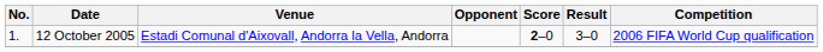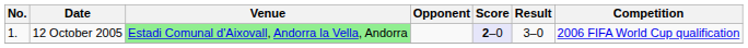12 October 2005 | Venue: no background -> lightgreen background
12 October 2005 | Score: no background -> lavender background
